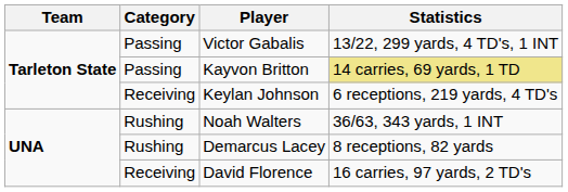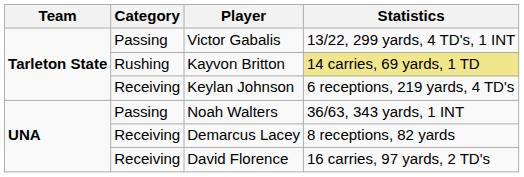Kayvon Britton | Category: Passing -> Rushing
Noah Walters | Category: Rushing -> Passing
Demarcus Lacey | Category: Rushing -> Receiving
